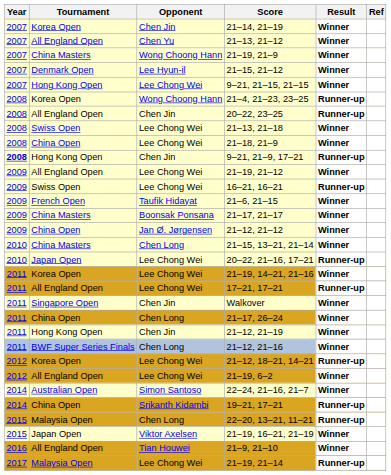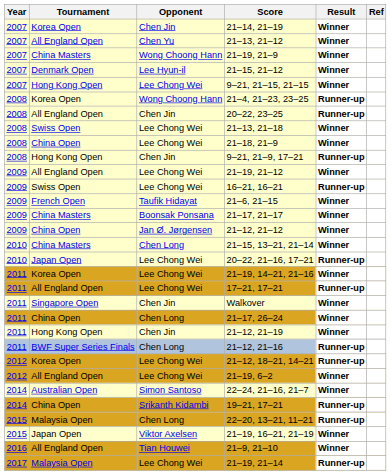9–21, 21–9, 17–21 | Year: bold -> normal
21–12, 21–16 | Result: Winner -> Runner-up
